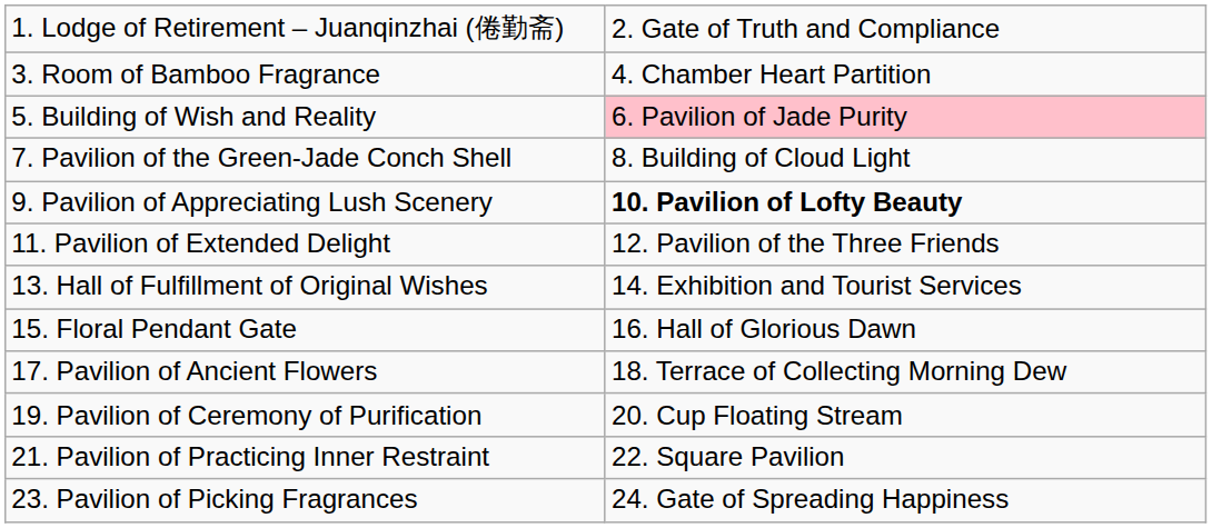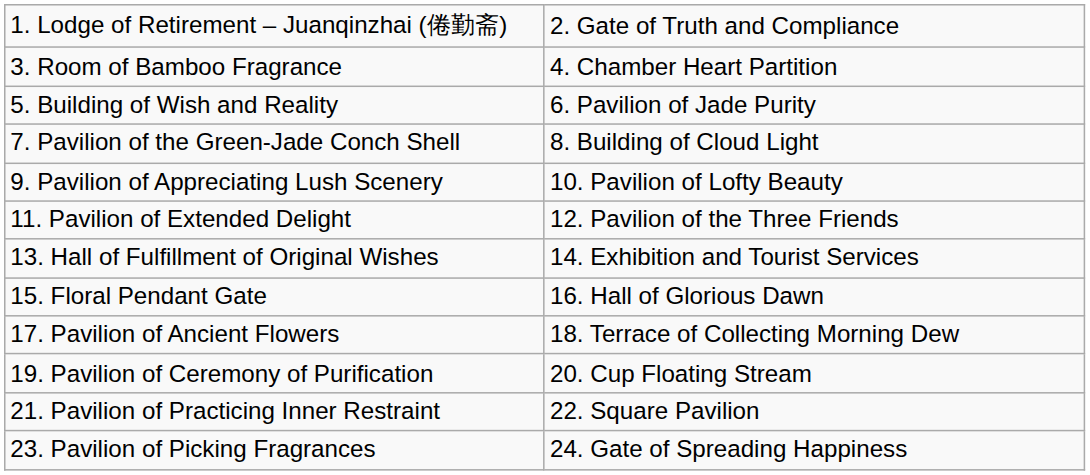5. Building of Wish and Reality | column 2: pink background -> no background
9. Pavilion of Appreciating Lush Scenery | column 2: bold -> normal
